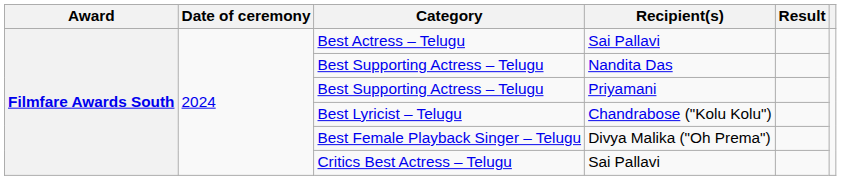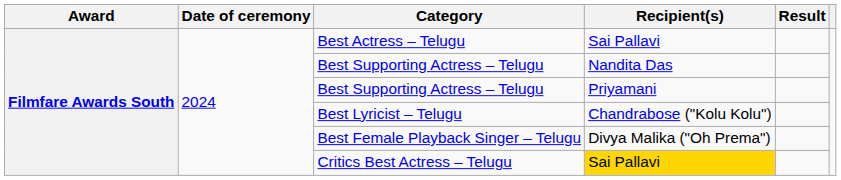Critics Best Actress – Telugu | Recipient(s): no background -> gold background
